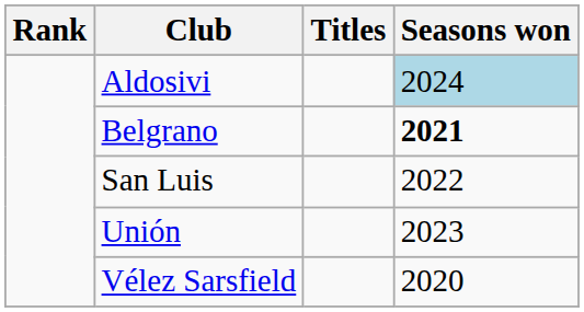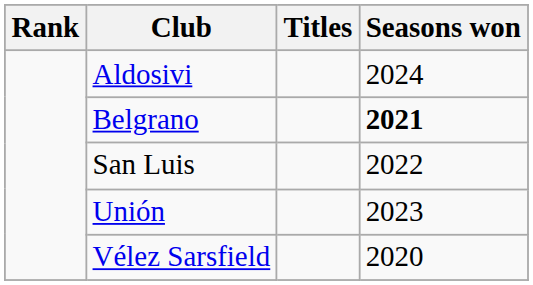Aldosivi | Seasons won: lightblue background -> no background
